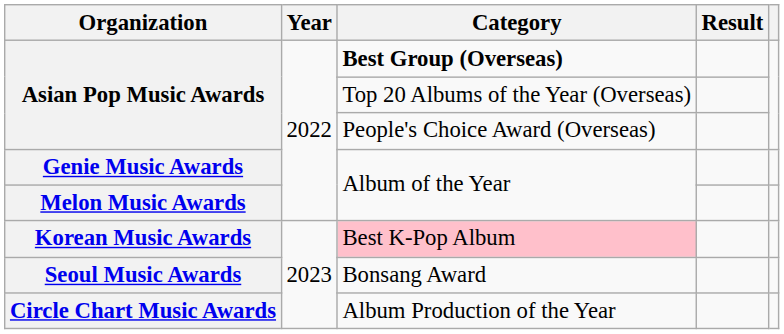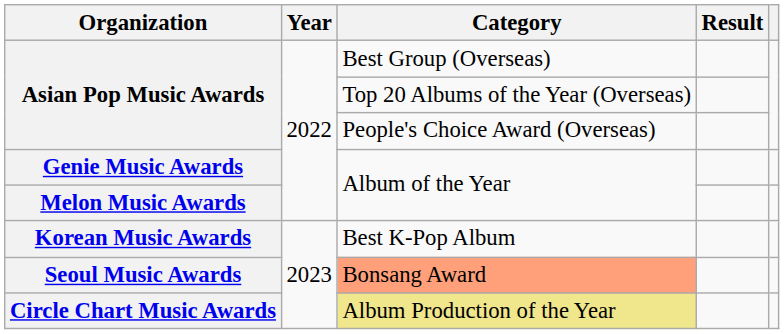Best Group (Overseas) | Category: bold -> normal
Best K-Pop Album | Category: pink background -> no background
Bonsang Award | Category: no background -> lightsalmon background
Album Production of the Year | Category: no background -> khaki background
